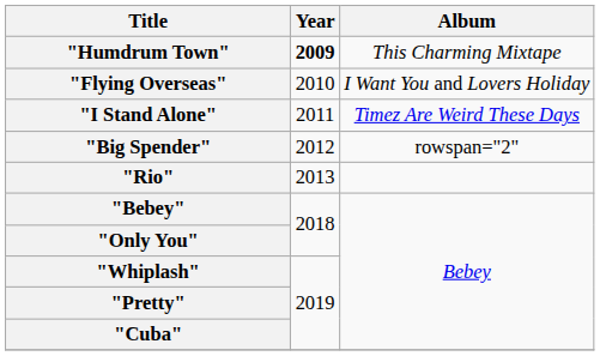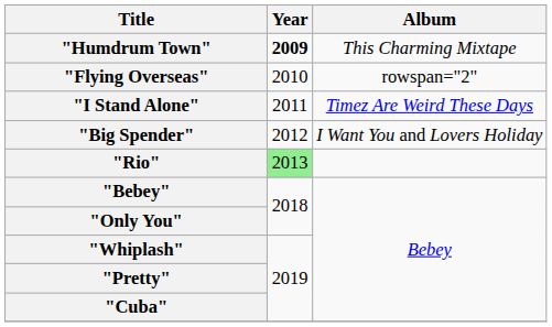"Flying Overseas" | Album: I Want You and Lovers Holiday -> rowspan="2"
"Big Spender" | Album: rowspan="2" -> I Want You and Lovers Holiday
"Rio" | Year: no background -> lightgreen background
